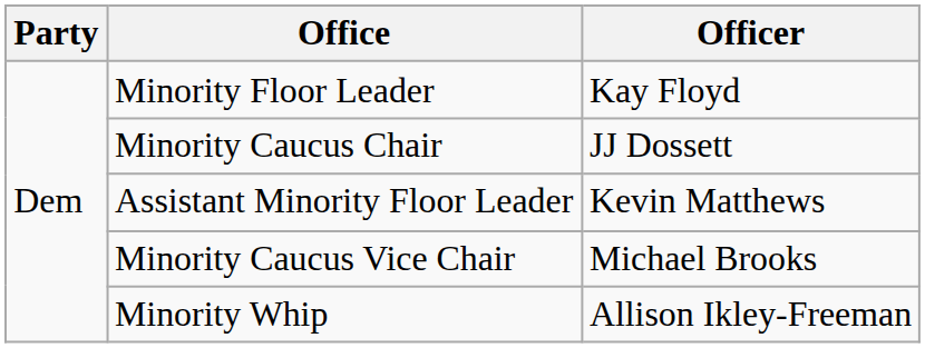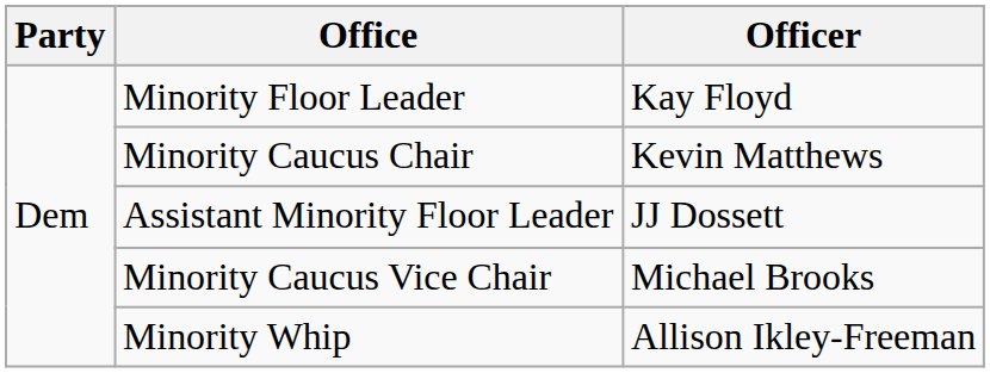Minority Caucus Chair | Officer: JJ Dossett -> Kevin Matthews
Assistant Minority Floor Leader | Officer: Kevin Matthews -> JJ Dossett
